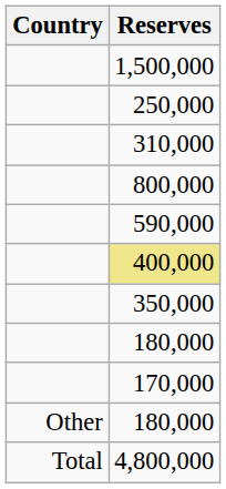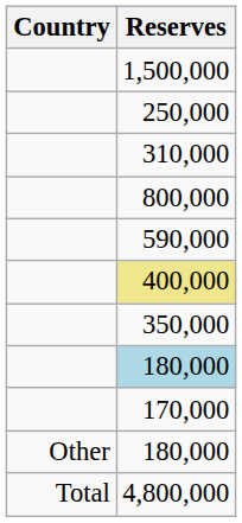row 9 | Reserves: no background -> lightblue background
